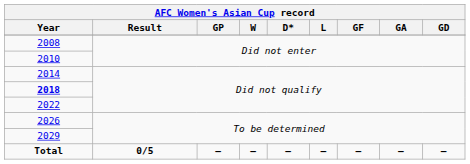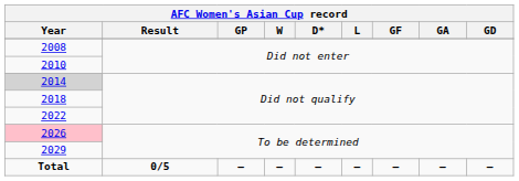2014 | Year: no background -> lightgrey background
2018 | Year: bold -> normal
2026 | Year: no background -> pink background
